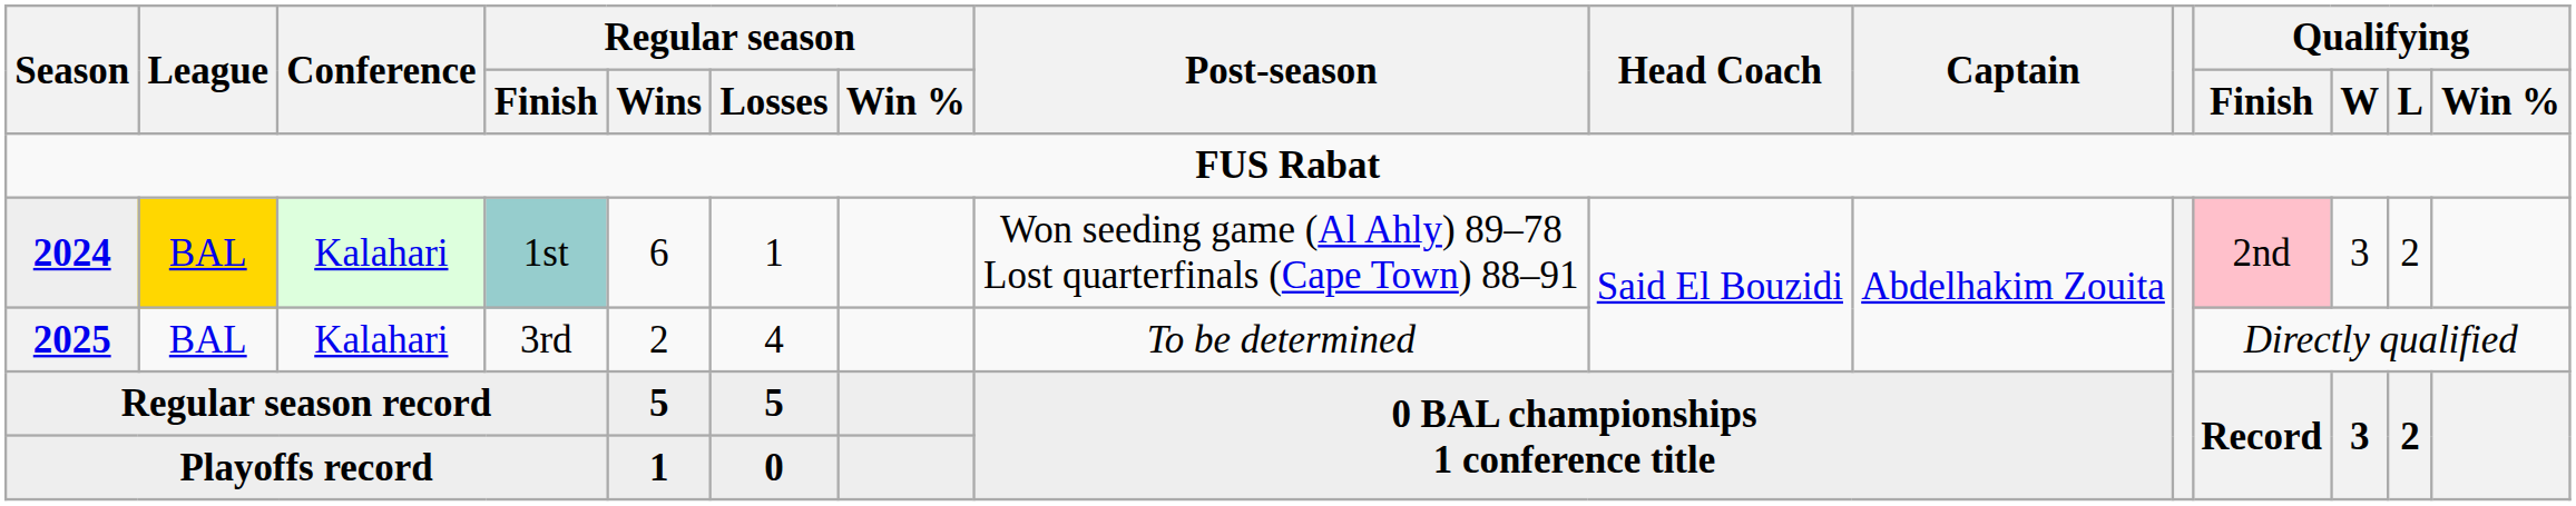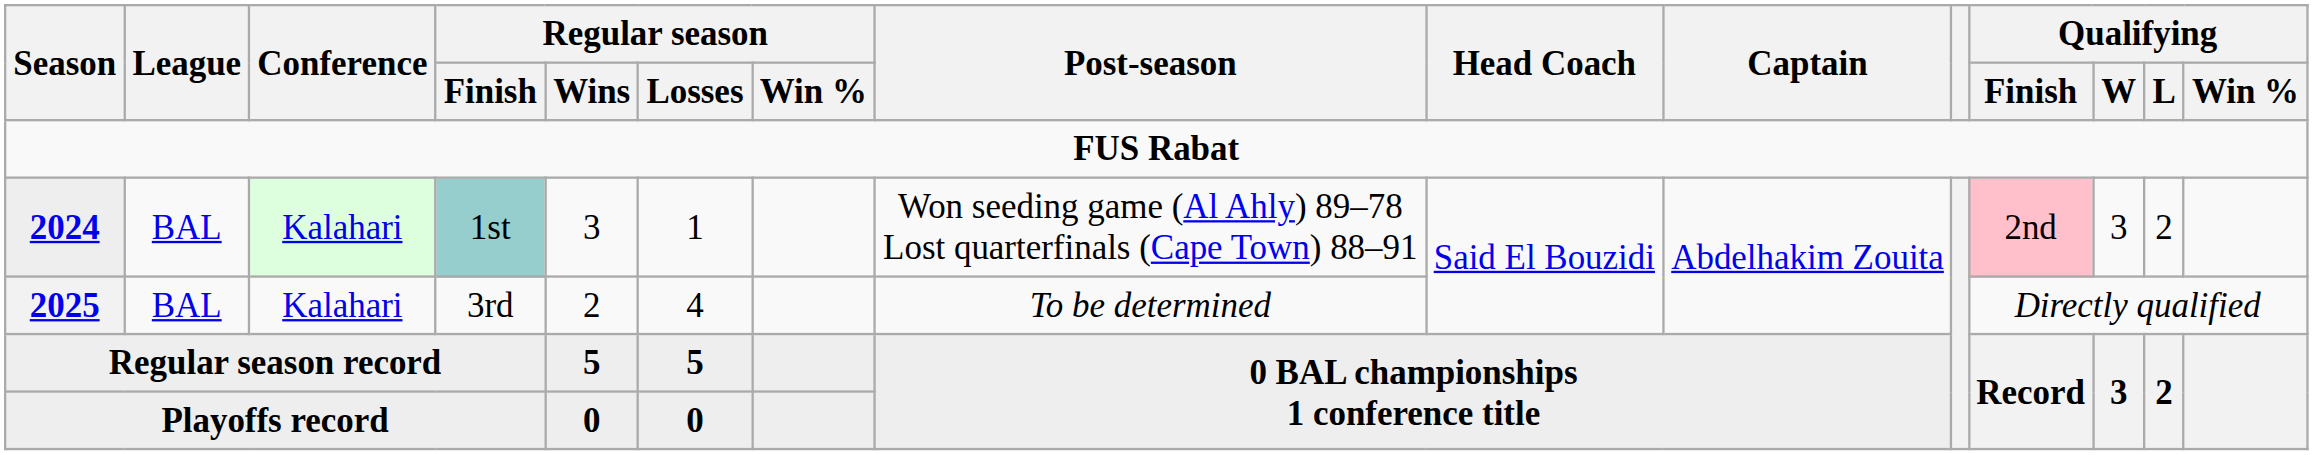2024 | League: gold background -> no background
2024 | Regular season / Wins: 6 -> 3
Playoffs record | Regular season / Wins: 1 -> 0
